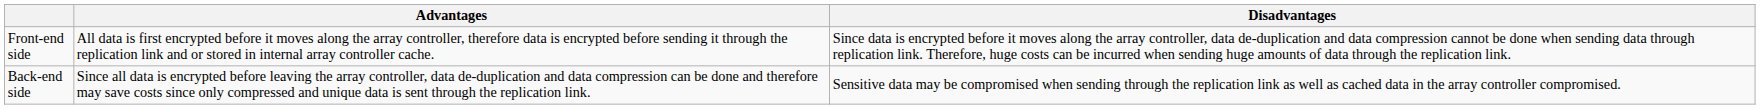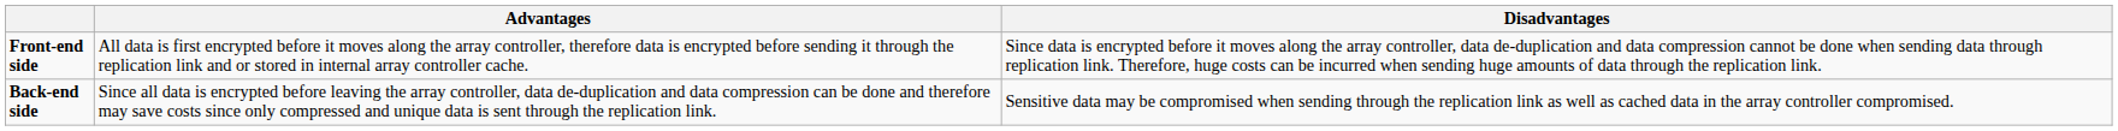row 2 | column 1: normal -> bold
row 3 | column 1: normal -> bold
